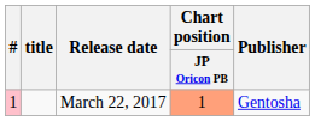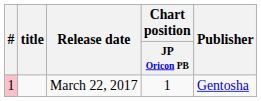March 22, 2017 | Chart position / JP Oricon PB: lightsalmon background -> no background
